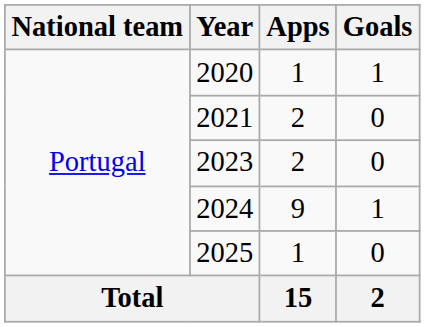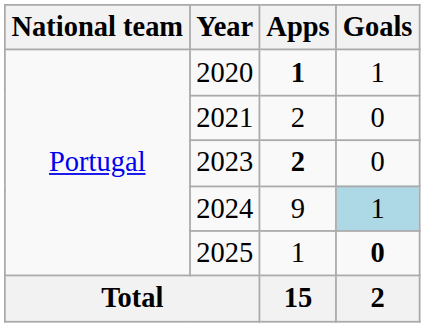2020 | Apps: normal -> bold
2023 | Apps: normal -> bold
2024 | Goals: no background -> lightblue background
2025 | Goals: normal -> bold
